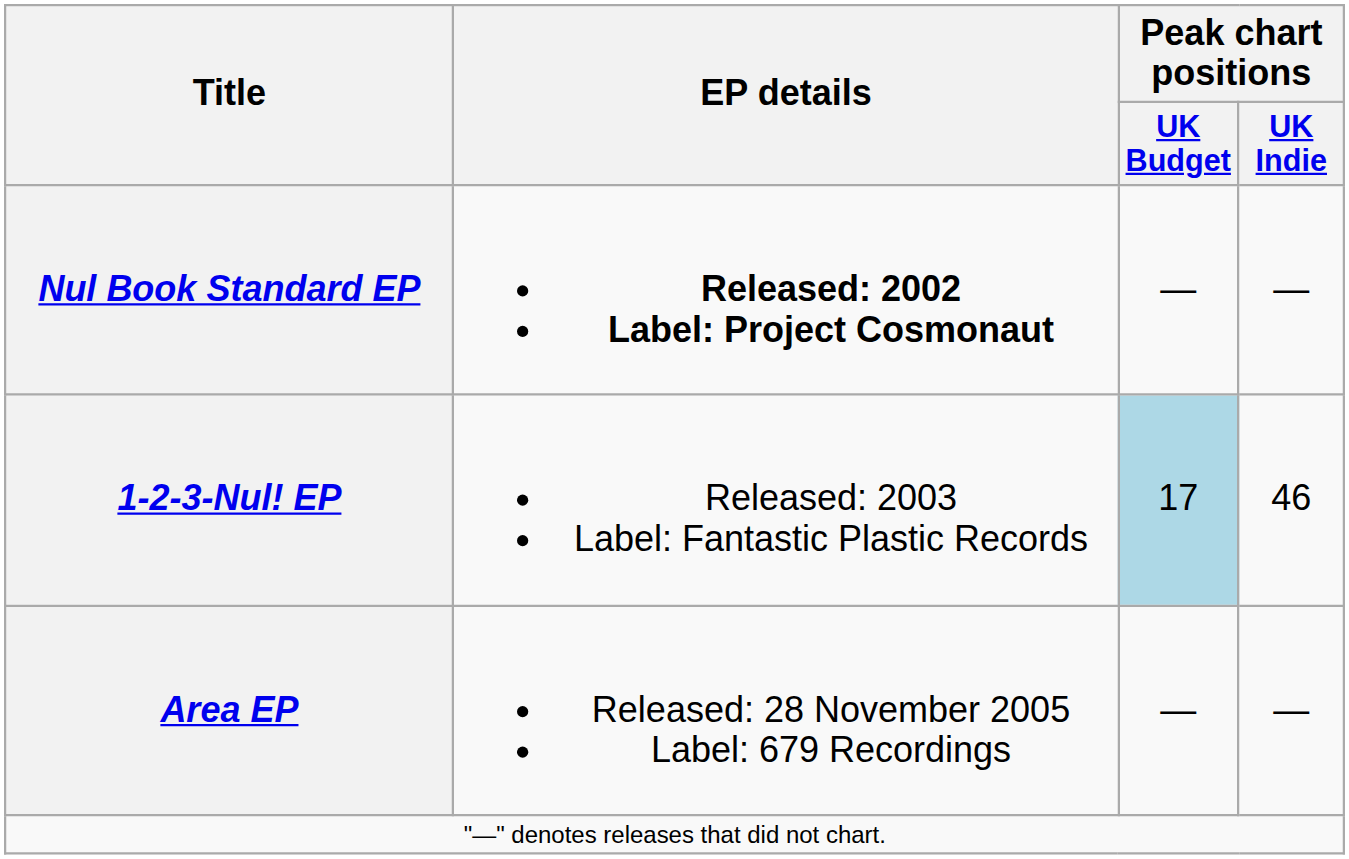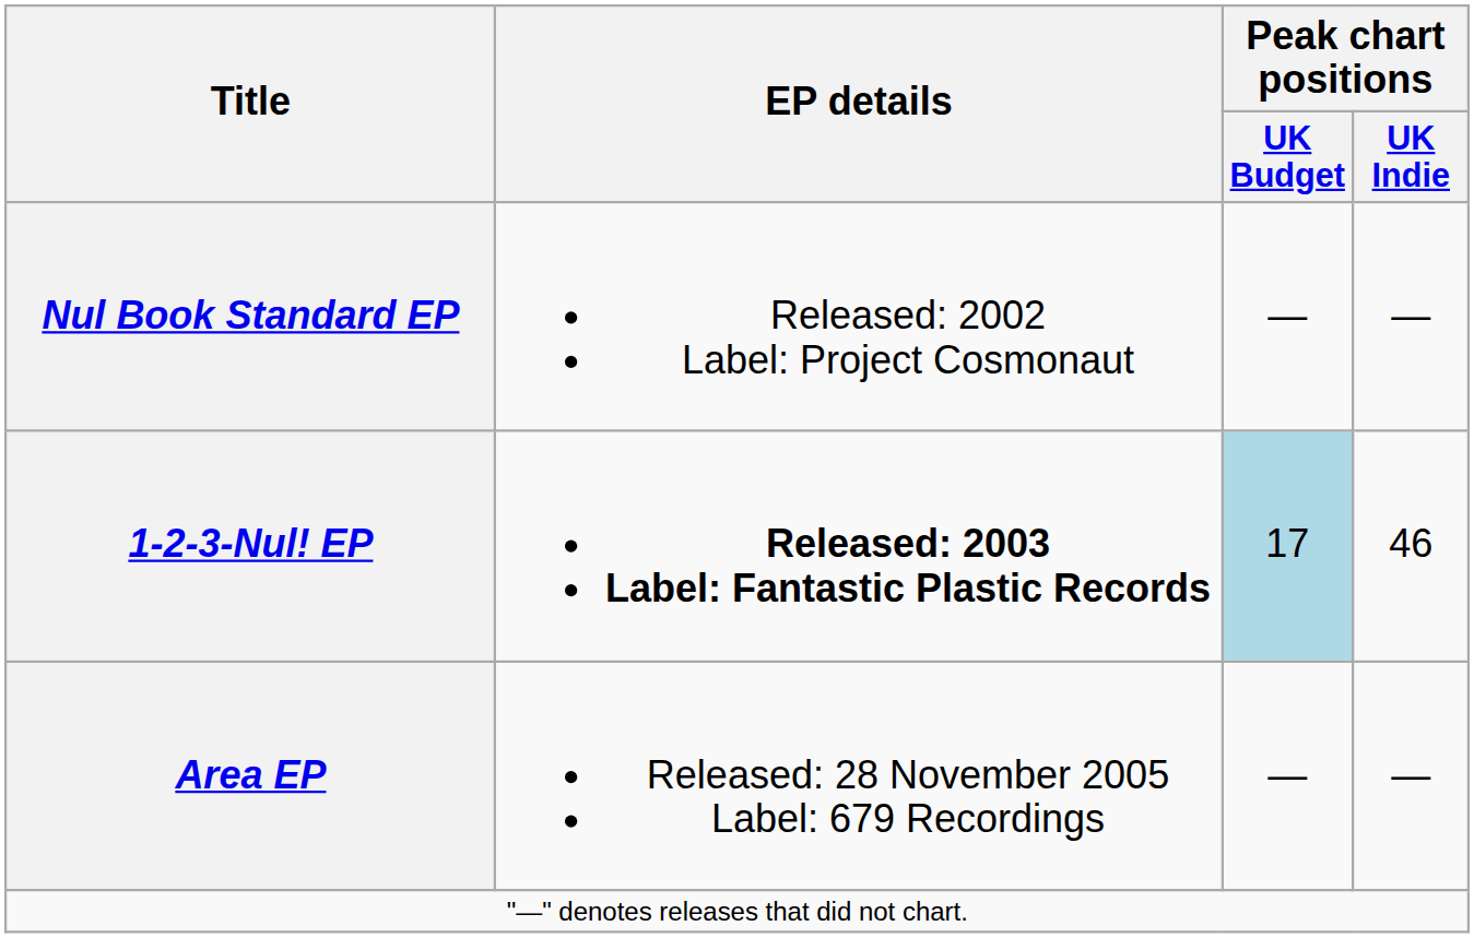Nul Book Standard EP | EP details: bold -> normal
1-2-3-Nul! EP | EP details: normal -> bold
